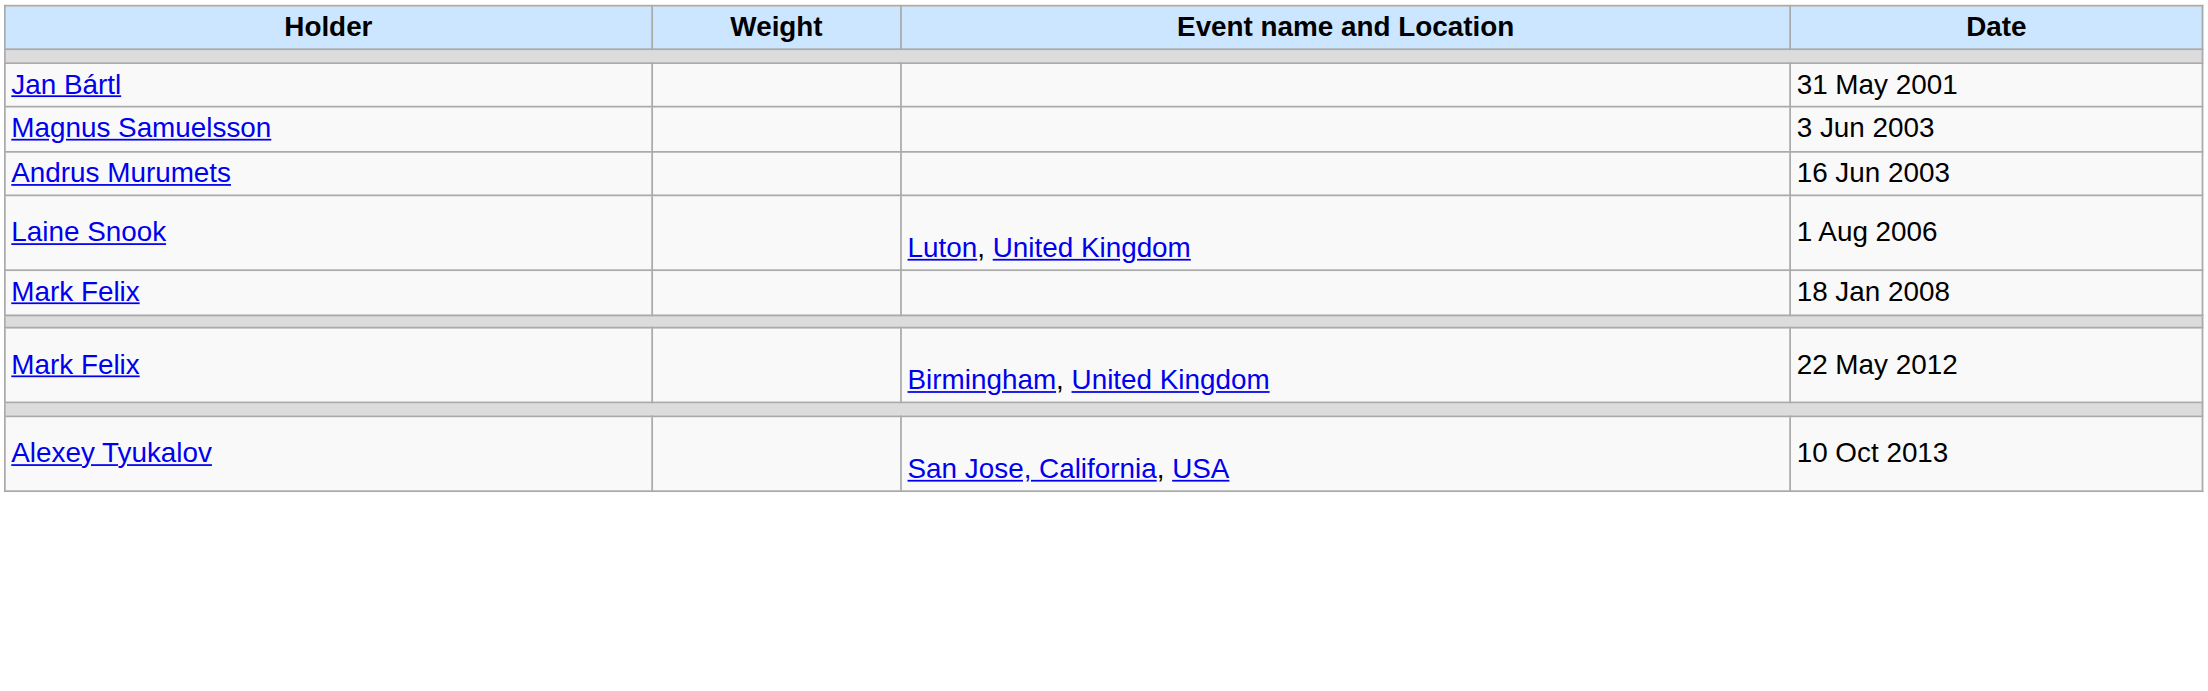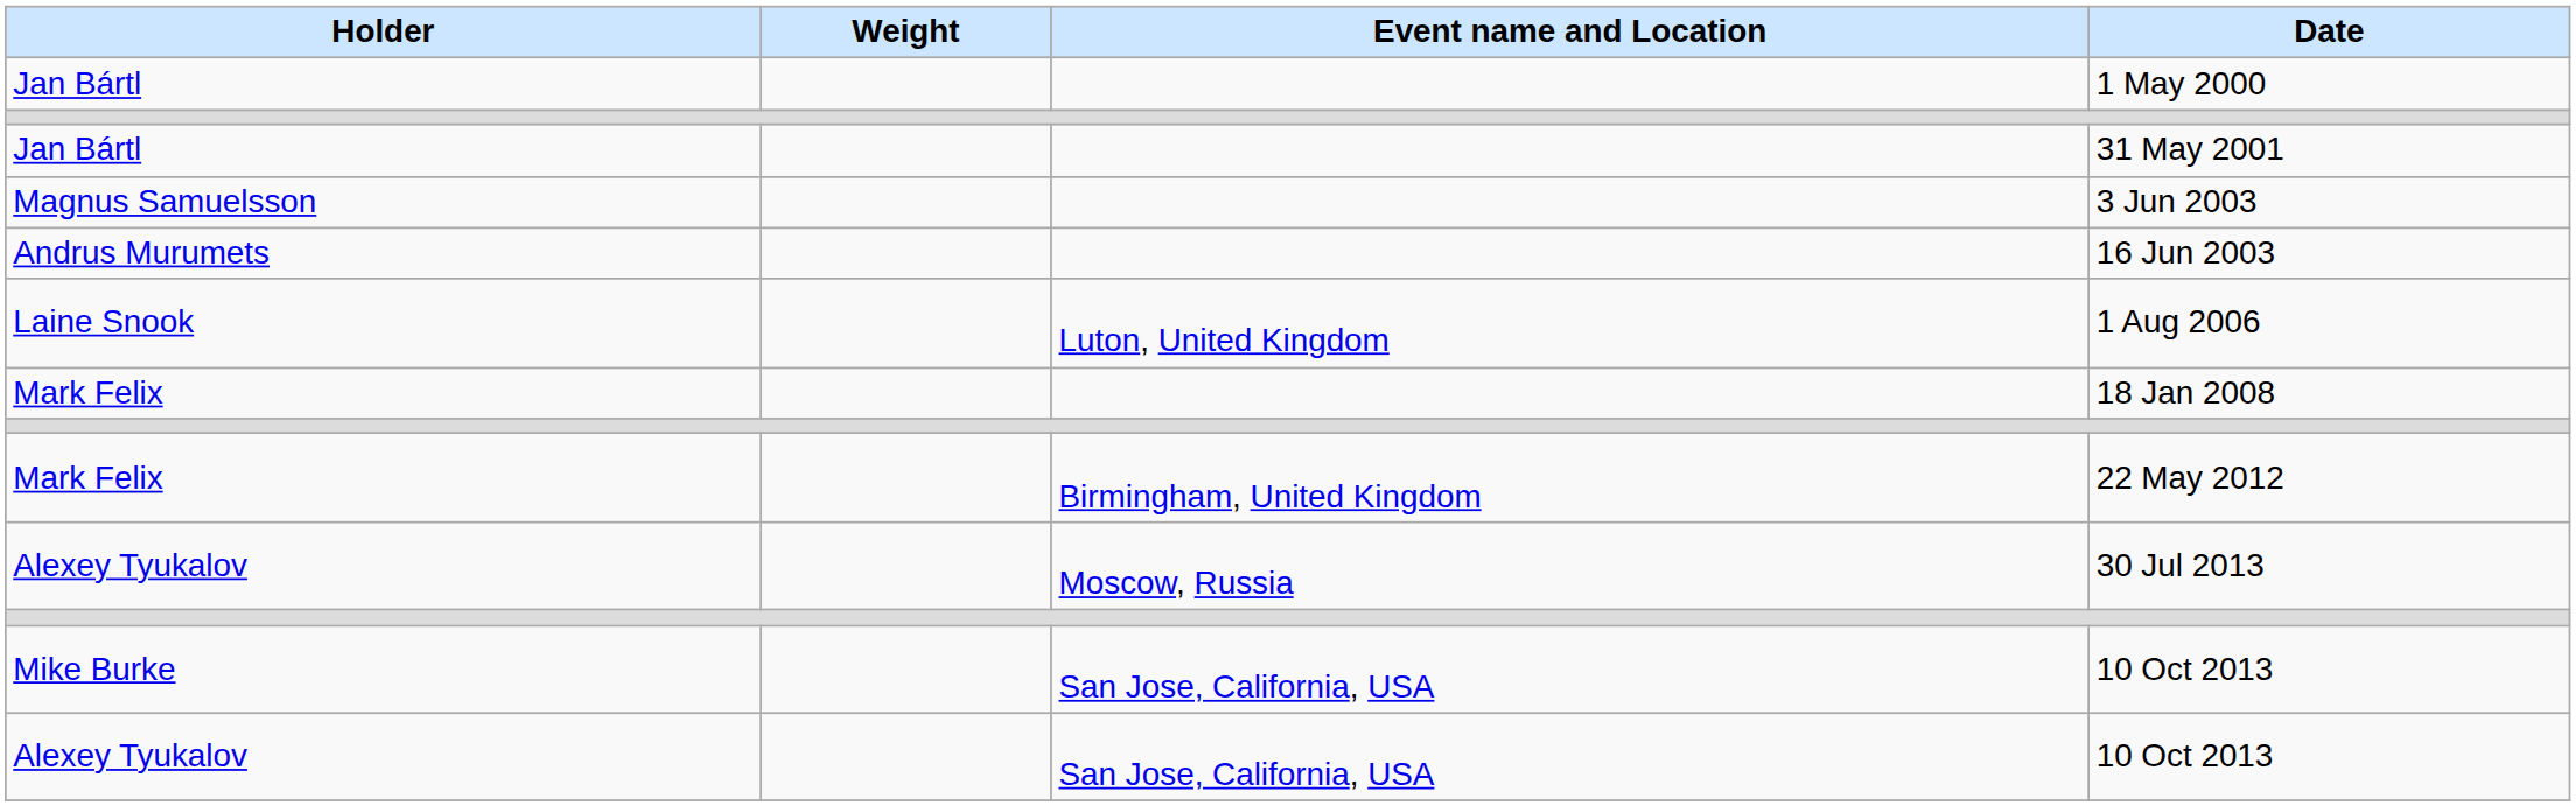+ row: Jan Bártl | 1 May 2000
+ row: Alexey Tyukalov | Moscow, Russia | 30 Jul 2013
+ row: Mike Burke | San Jose, California, USA | 10 Oct 2013
